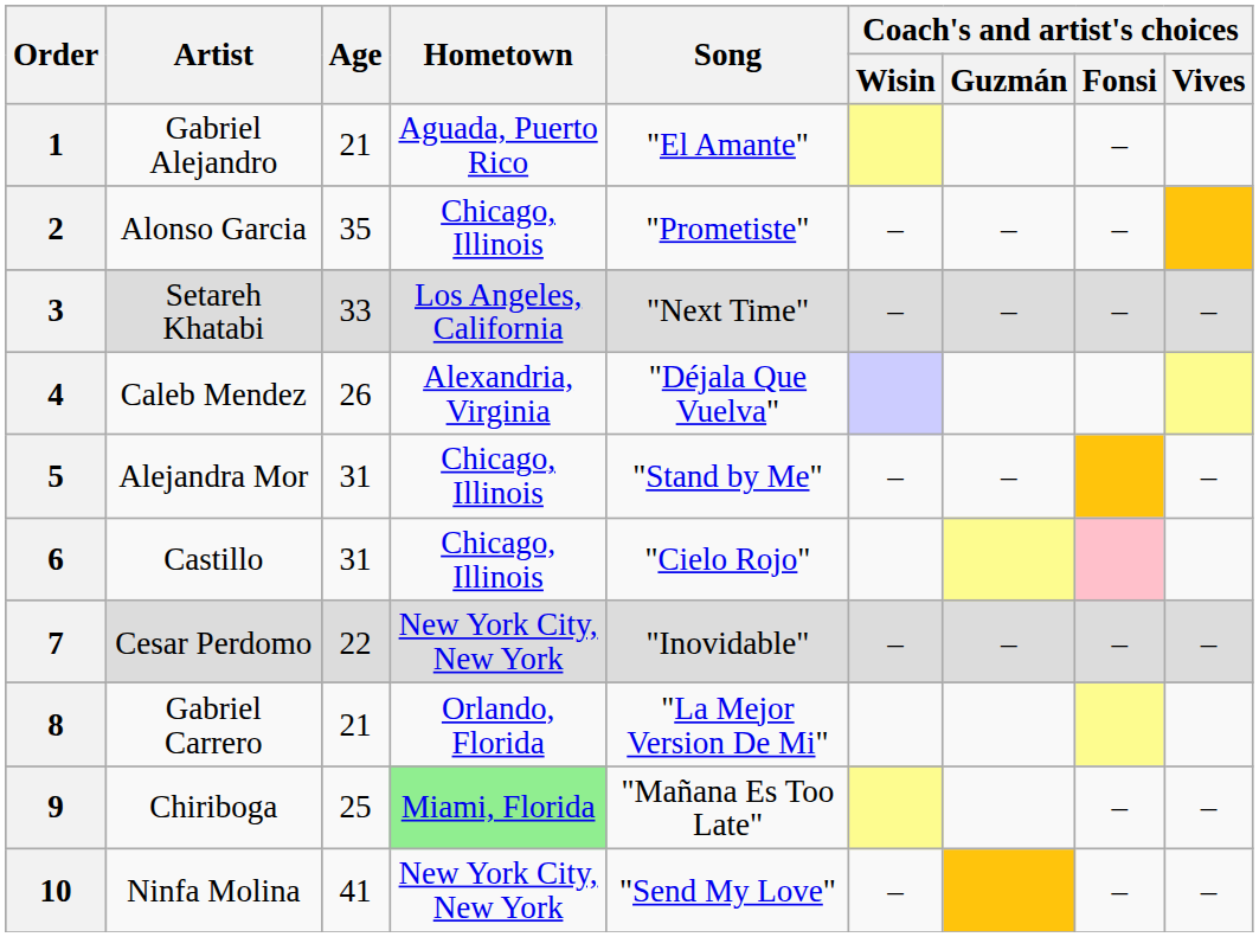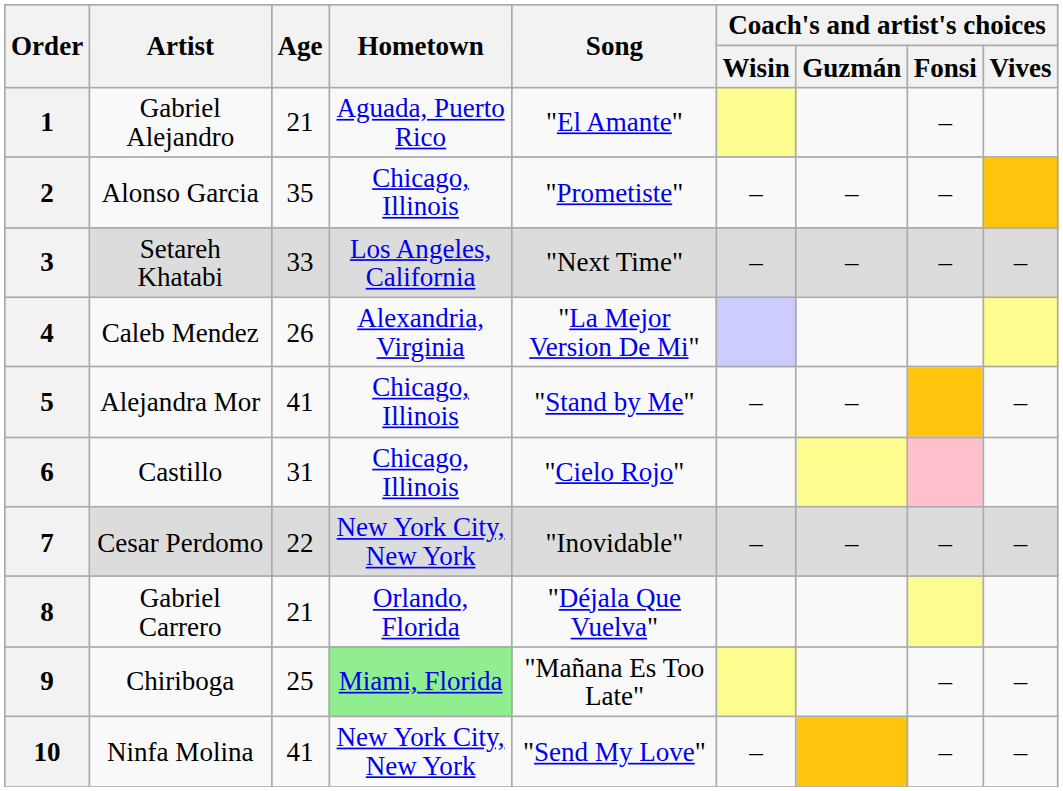4 | Song: "Déjala Que Vuelva" -> "La Mejor Version De Mi"
5 | Age: 31 -> 41
8 | Song: "La Mejor Version De Mi" -> "Déjala Que Vuelva"
